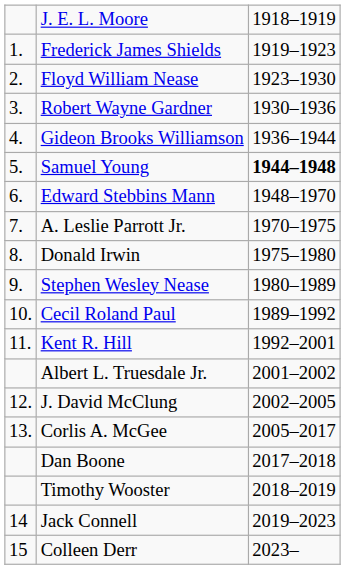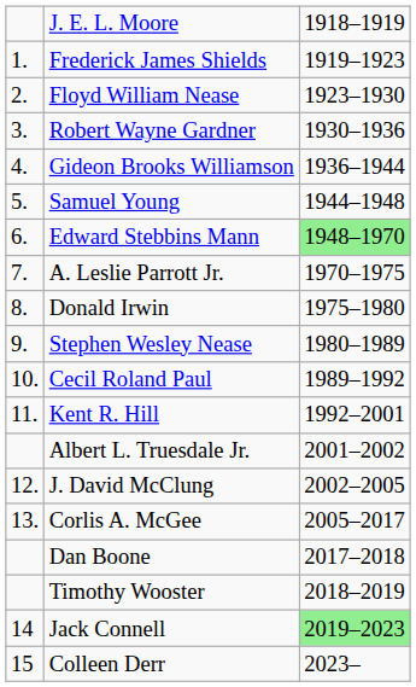Samuel Young | column 3: bold -> normal
Edward Stebbins Mann | column 3: no background -> lightgreen background
Jack Connell | column 3: no background -> lightgreen background
